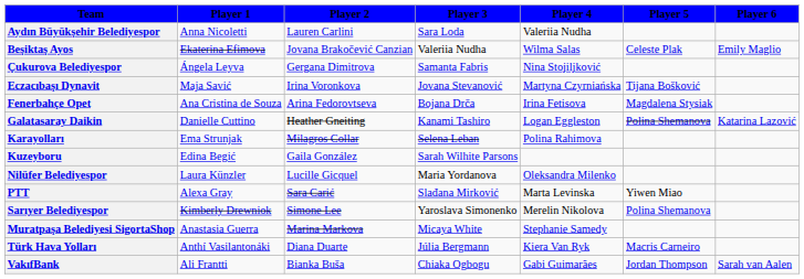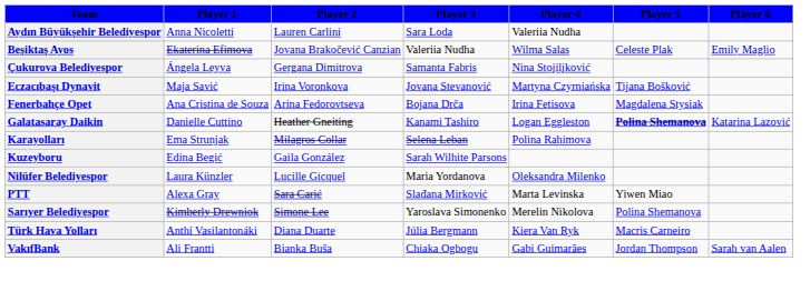Galatasaray Daikin | Player 5: normal -> bold
- row: Muratpaşa Belediyesi SigortaShop | Anastasia Guerra | Marina Markova | Micaya White | Stephanie Samedy
